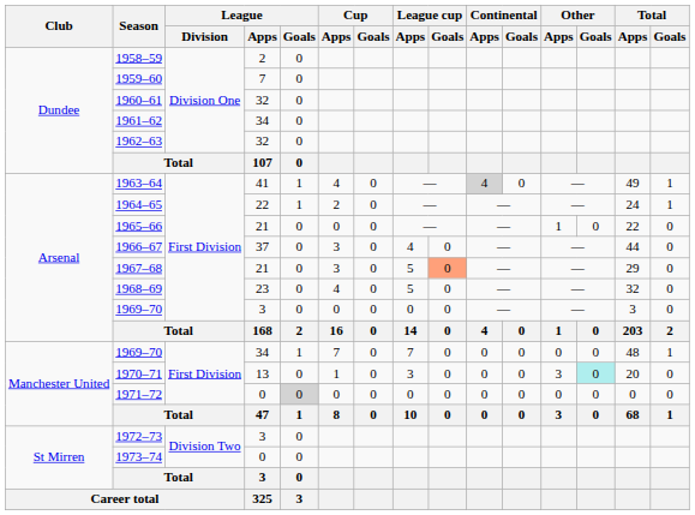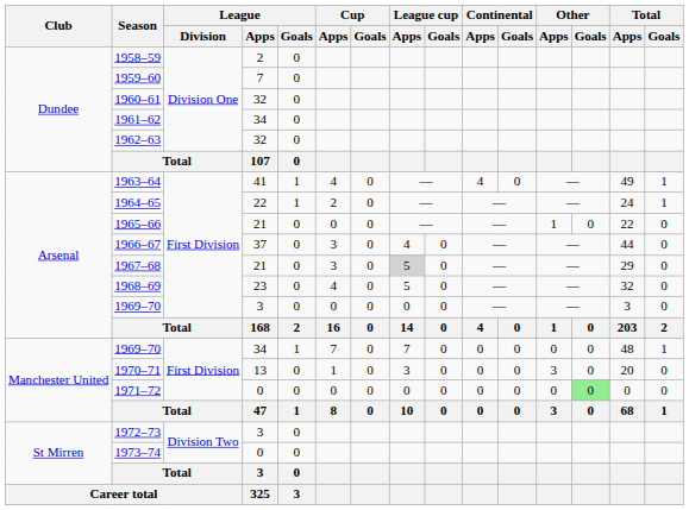1963–64 | Continental / Apps: lightgrey background -> no background
1967–68 | League cup / Apps: no background -> lightgrey background
1967–68 | League cup / Goals: lightsalmon background -> no background
1970–71 | Other / Goals: paleturquoise background -> no background
1971–72 | League / Goals: lightgrey background -> no background
1971–72 | Other / Goals: no background -> lightgreen background
